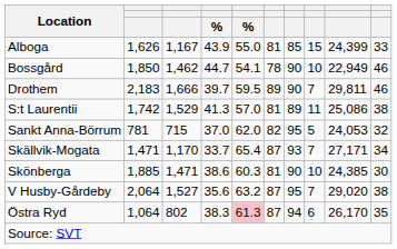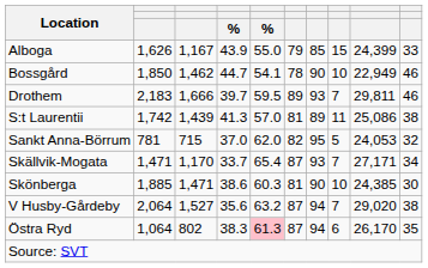Alboga | column 6: 81 -> 79
Drothem | column 7: 90 -> 93
S:t Laurentii | column 3: 1,529 -> 1,439
V Husby-Gårdeby | column 7: 95 -> 94
